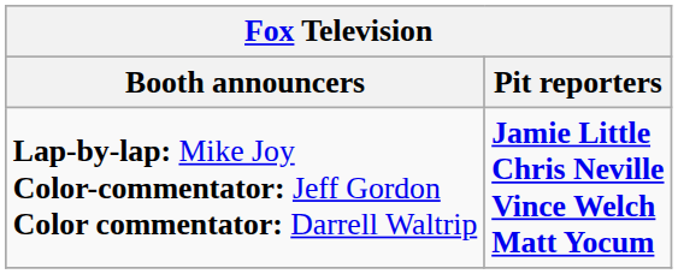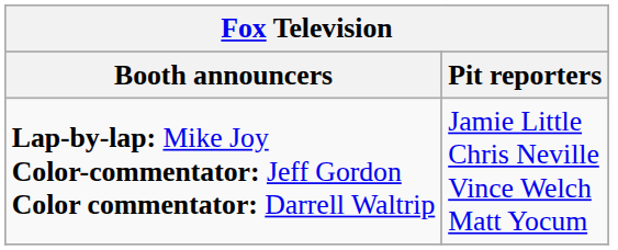row 3 | Pit reporters: bold -> normal
